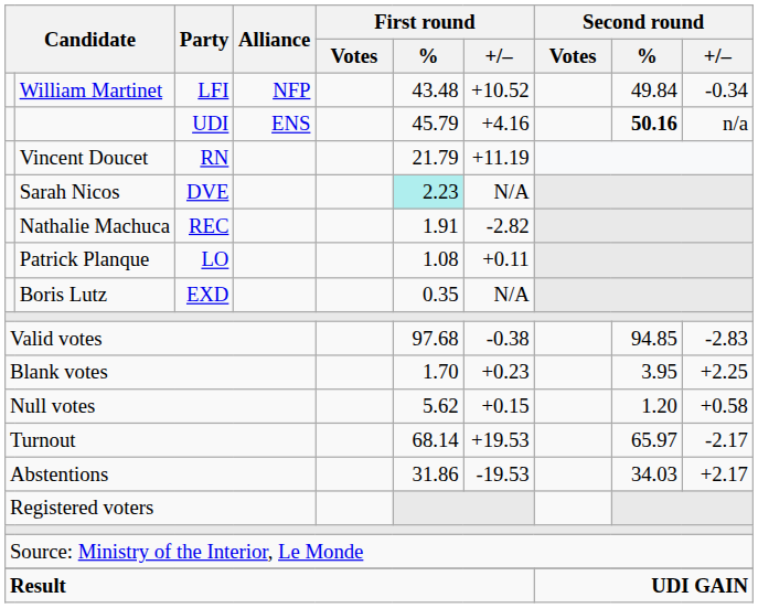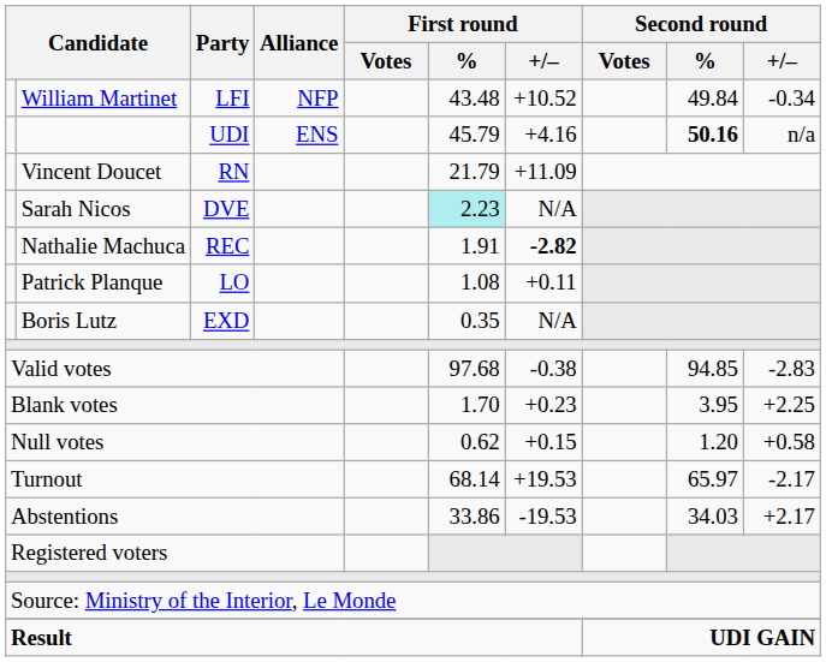RN | First round / +/–: +11.19 -> +11.09
REC | First round / +/–: normal -> bold
Null votes | First round / %: 5.62 -> 0.62
Abstentions | First round / %: 31.86 -> 33.86
